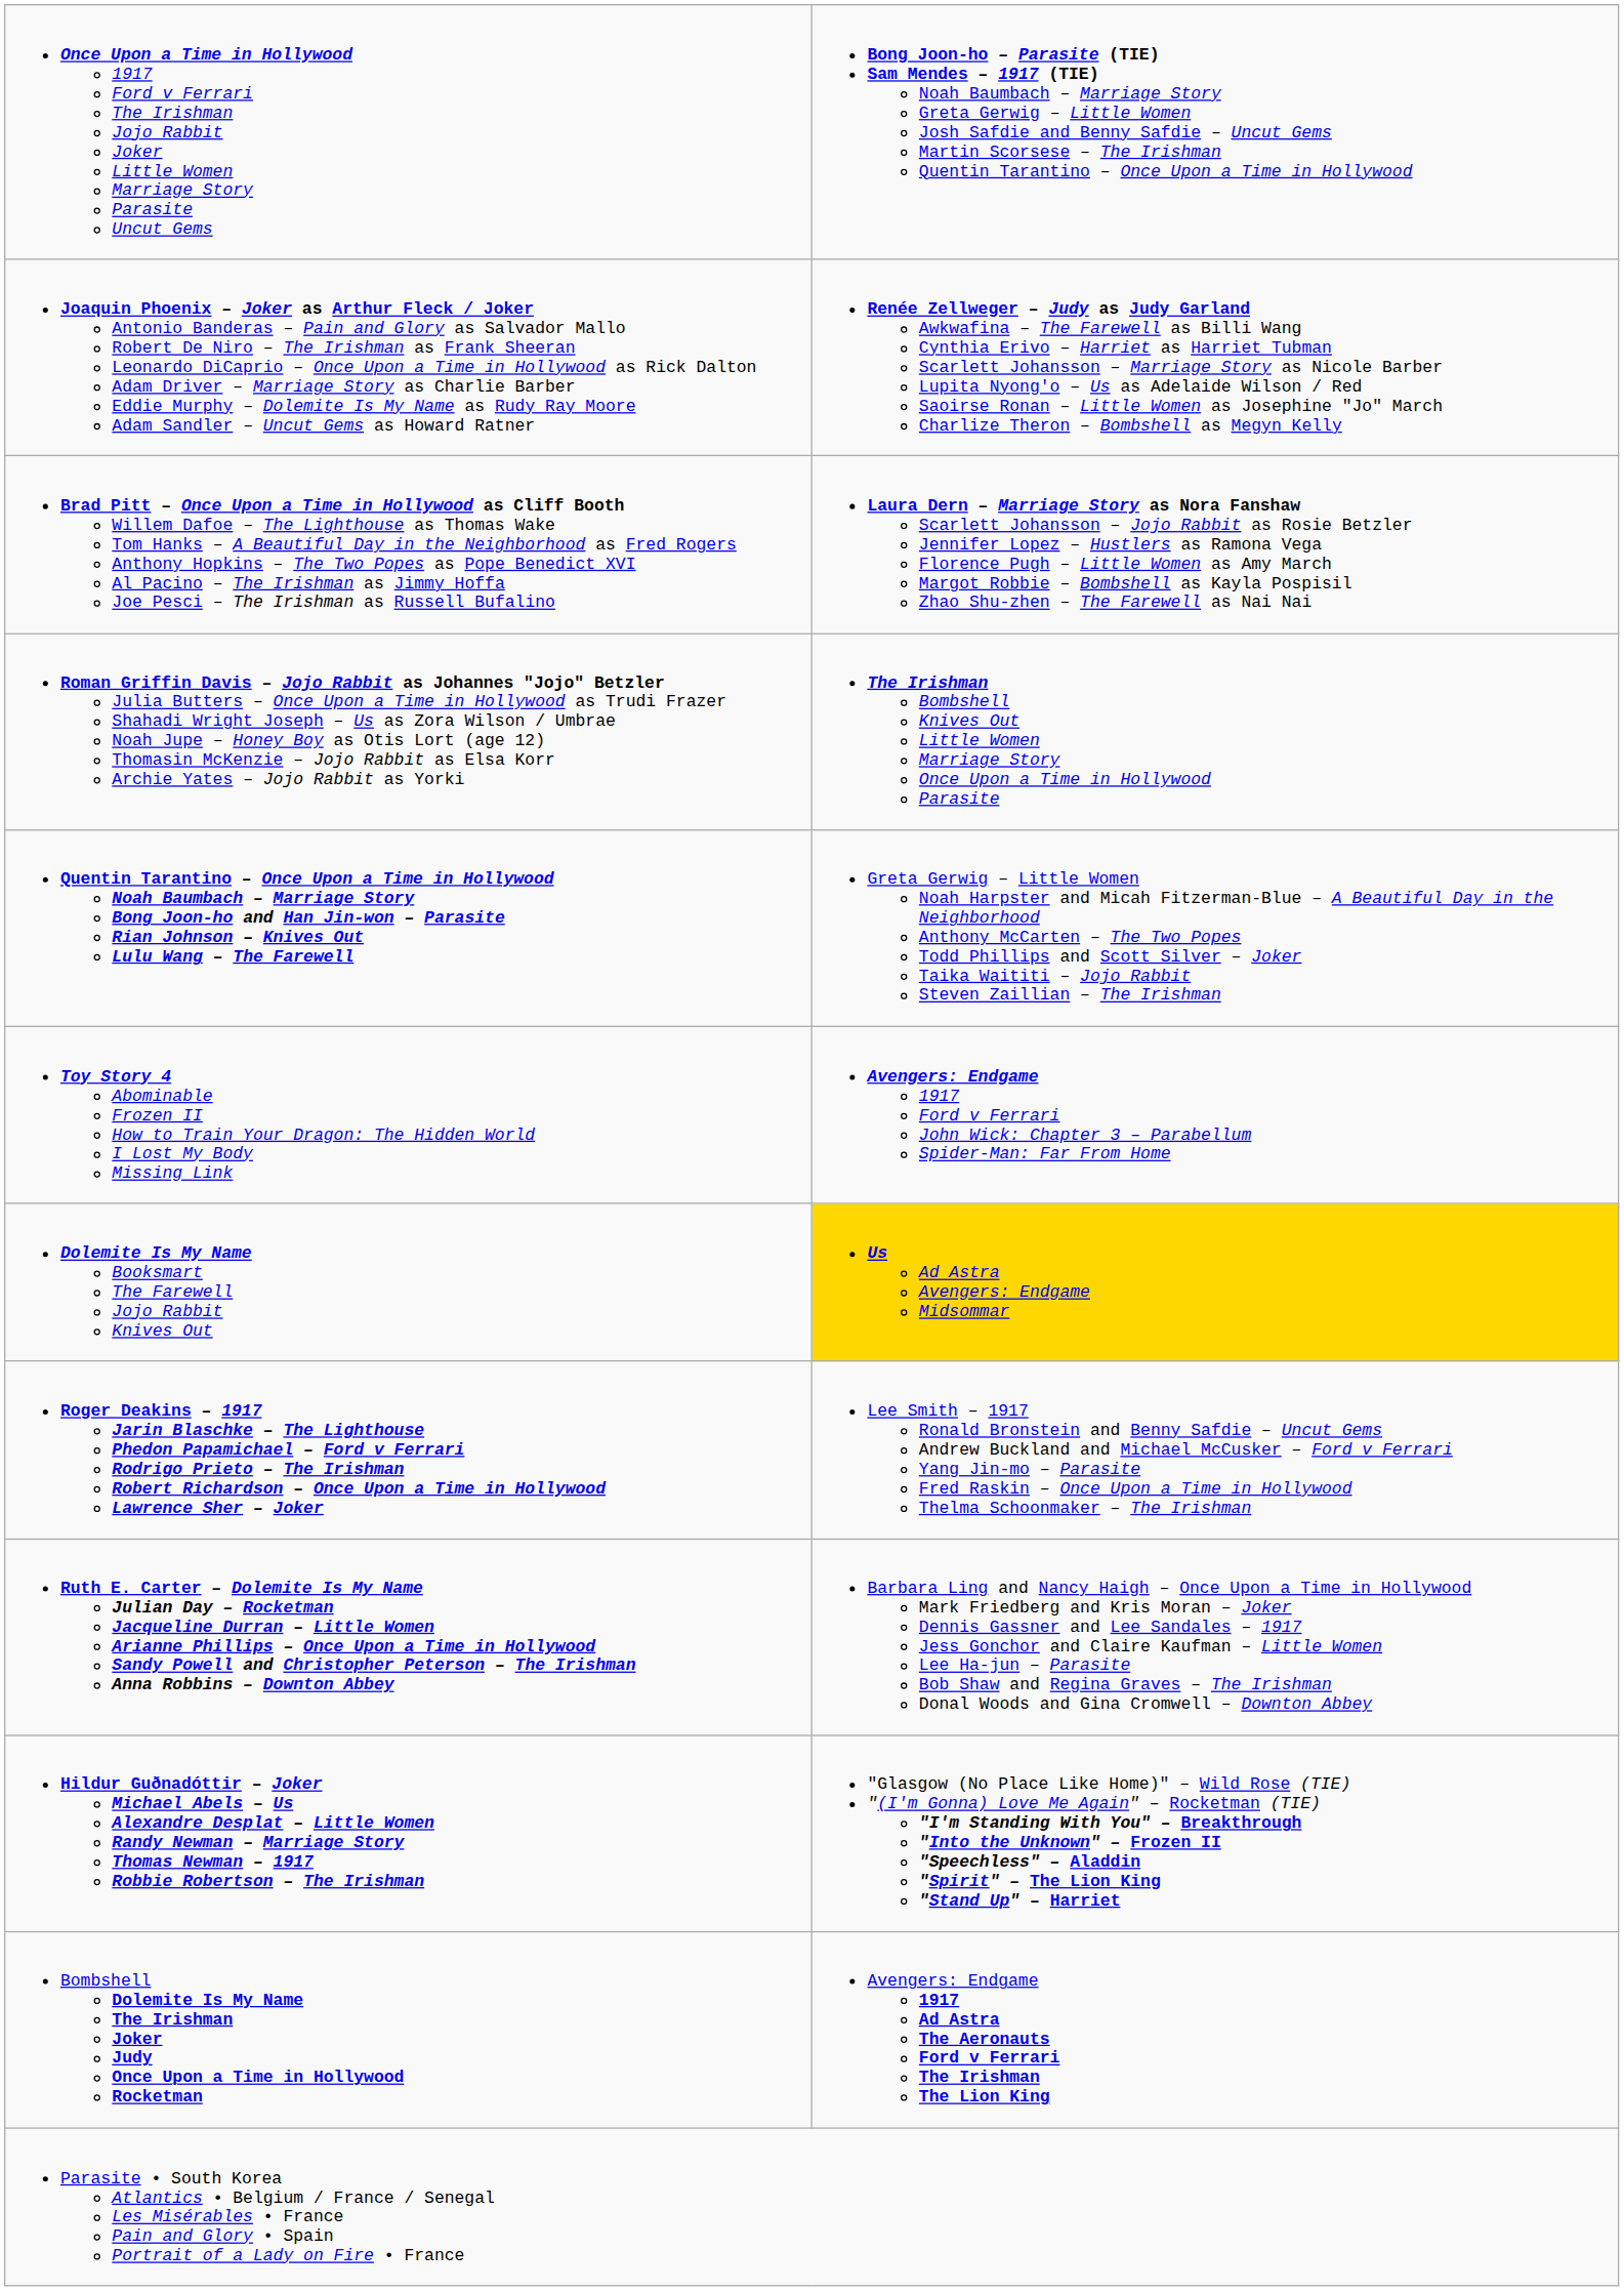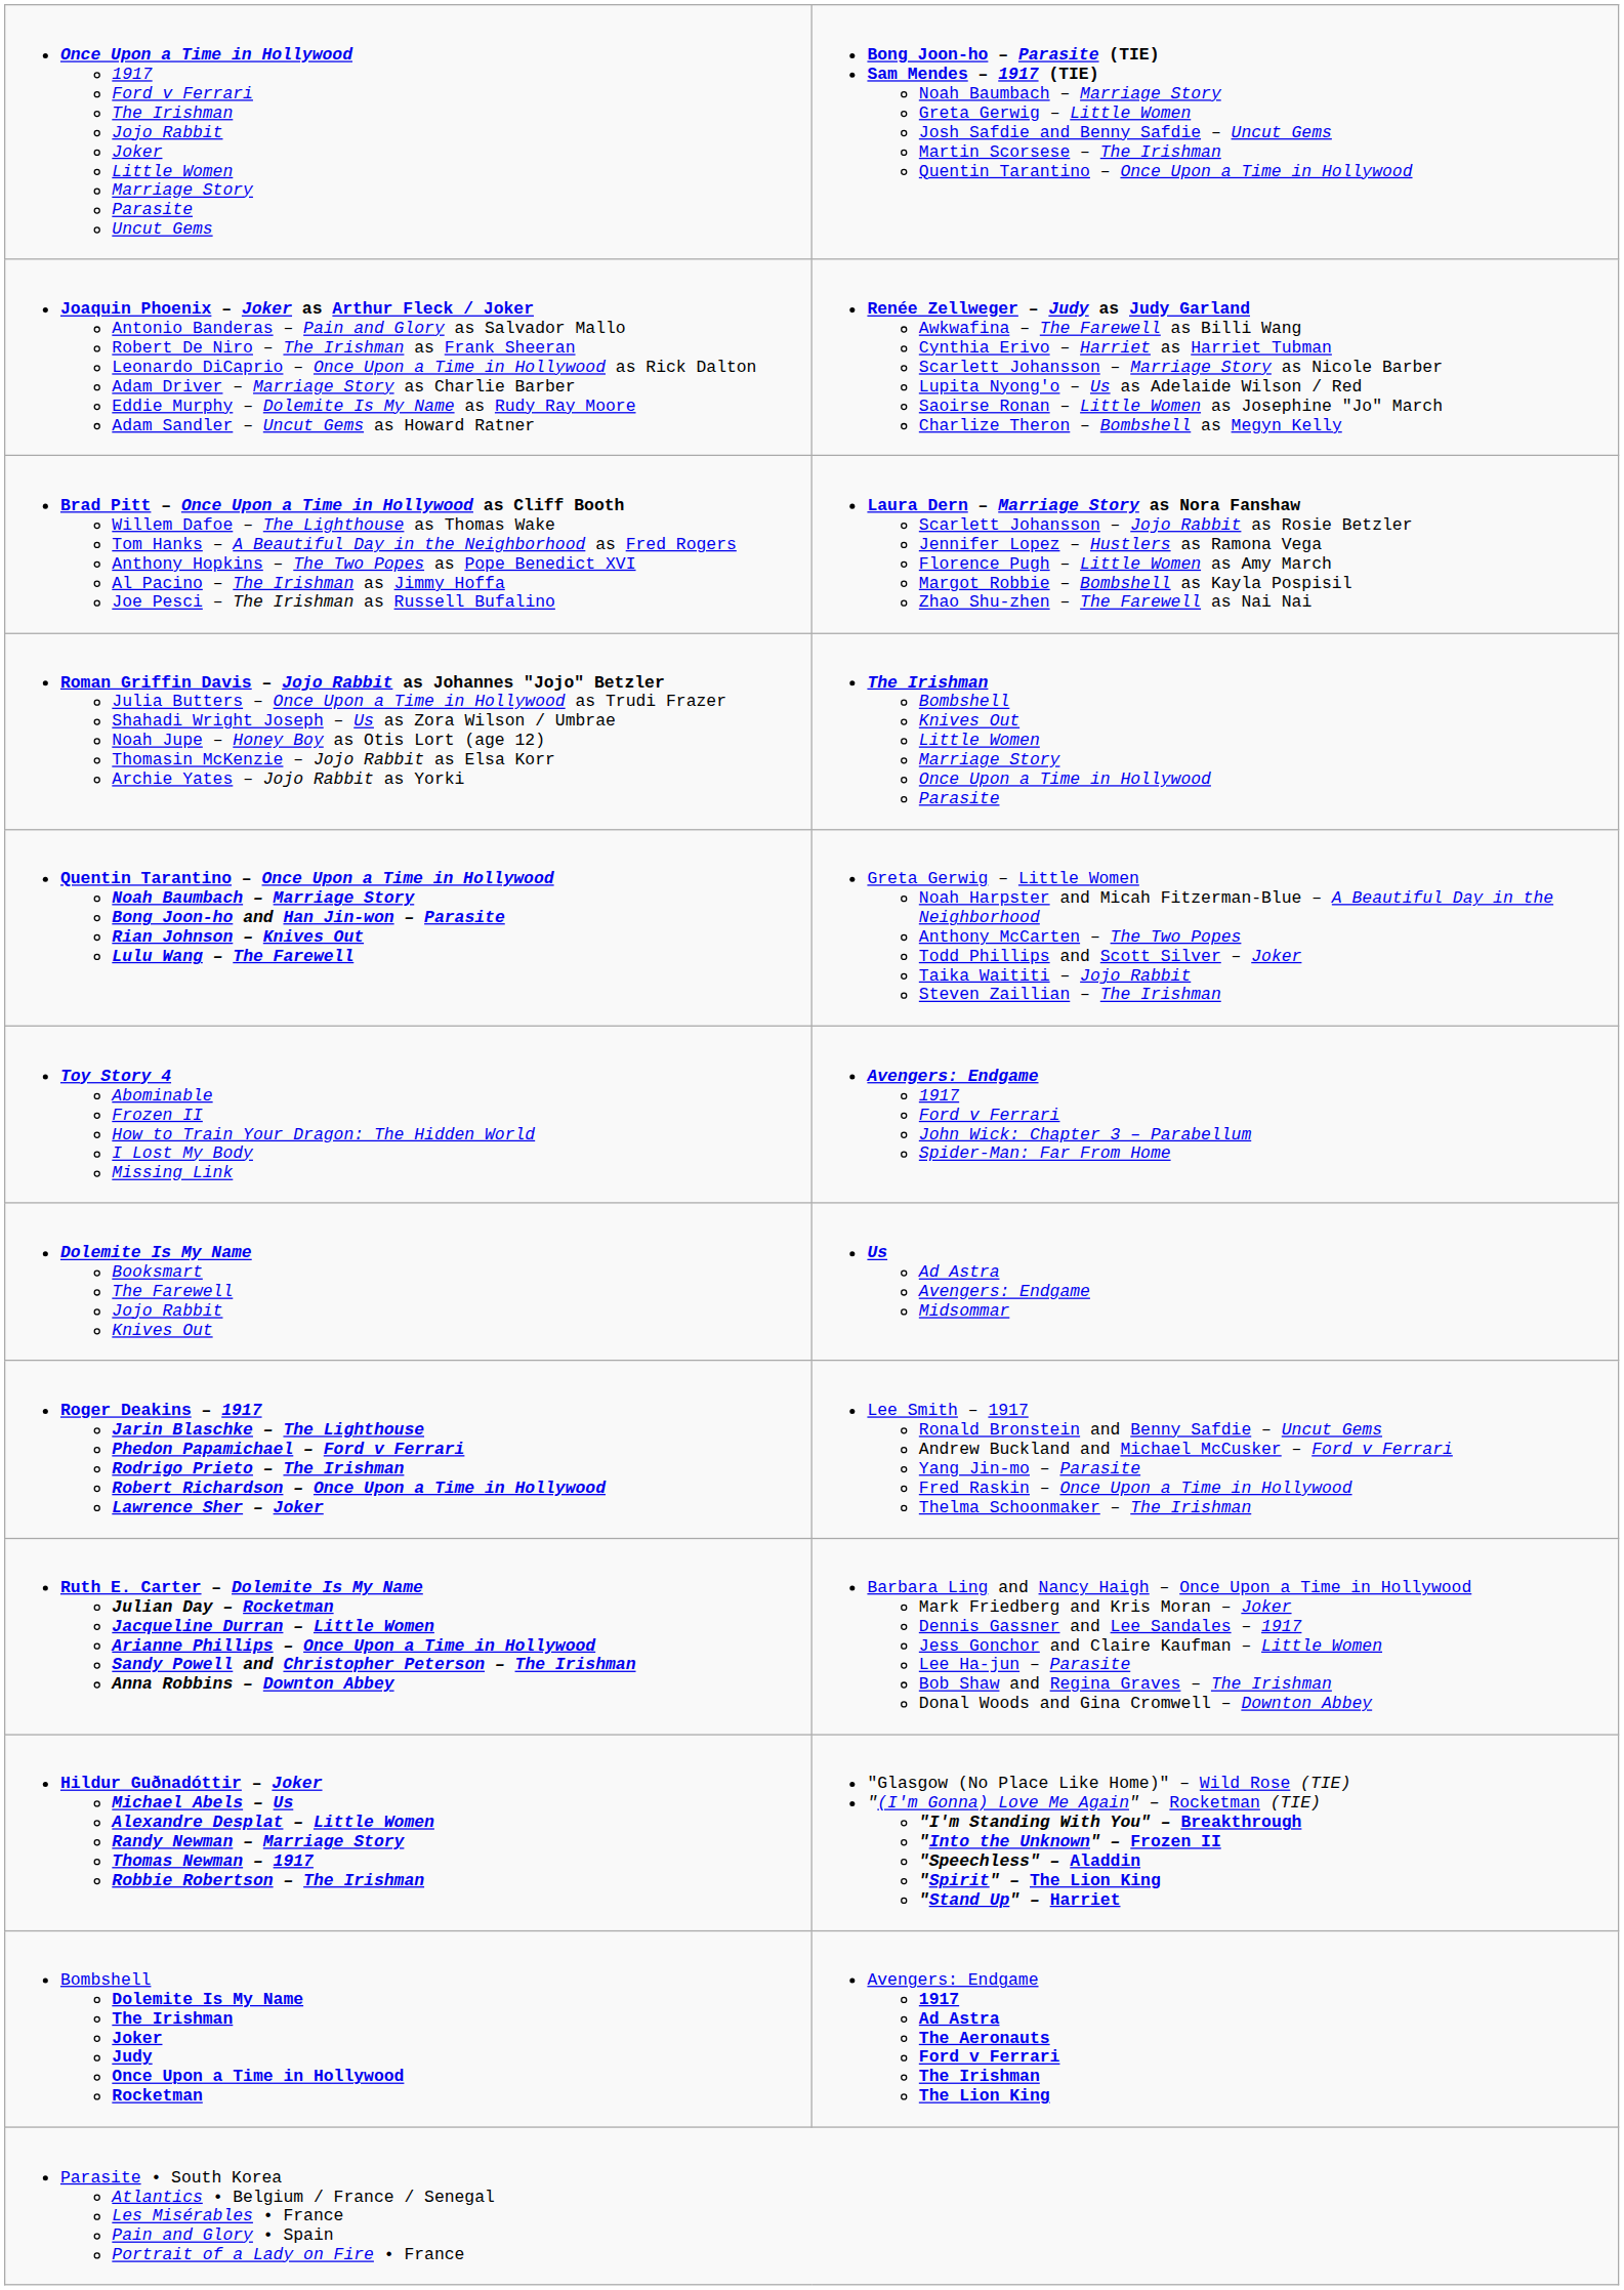row 7 | column 2: gold background -> no background
